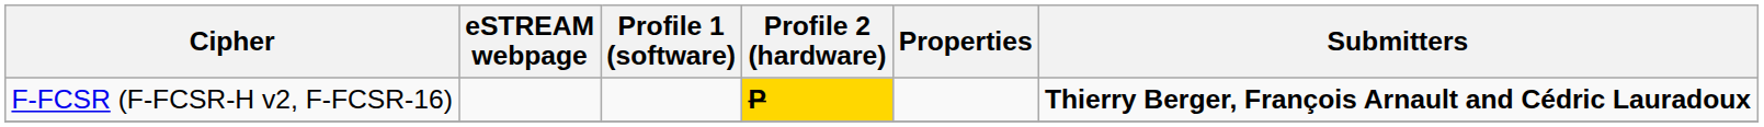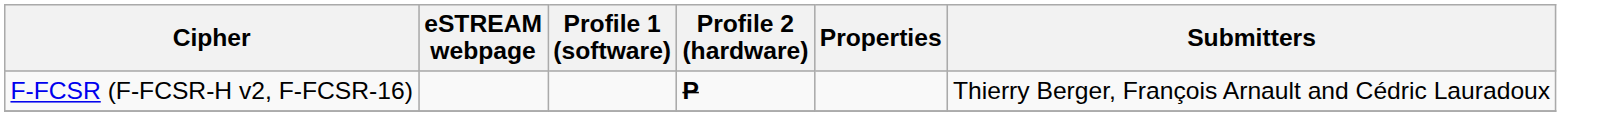F-FCSR (F-FCSR-H v2, F-FCSR-16) | Profile 2 (hardware): gold background -> no background
F-FCSR (F-FCSR-H v2, F-FCSR-16) | Submitters: bold -> normal
